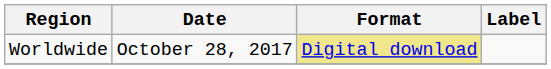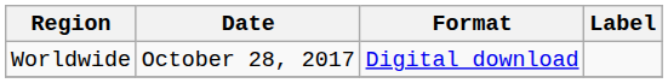Worldwide | Format: khaki background -> no background
